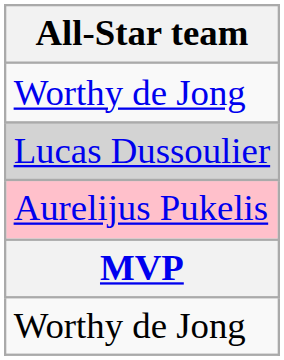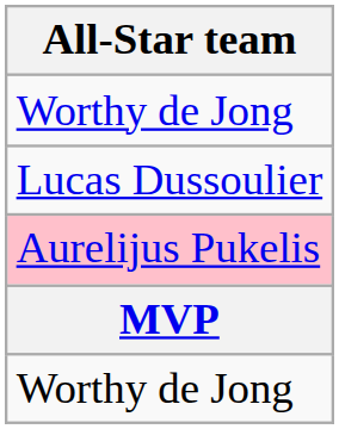row 3 | column 1: lightgrey background -> no background
